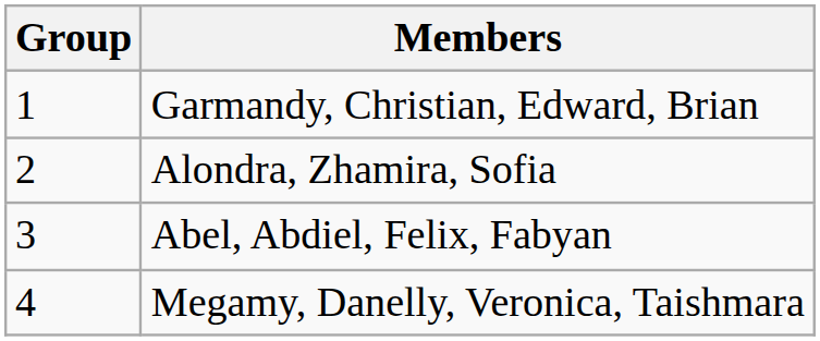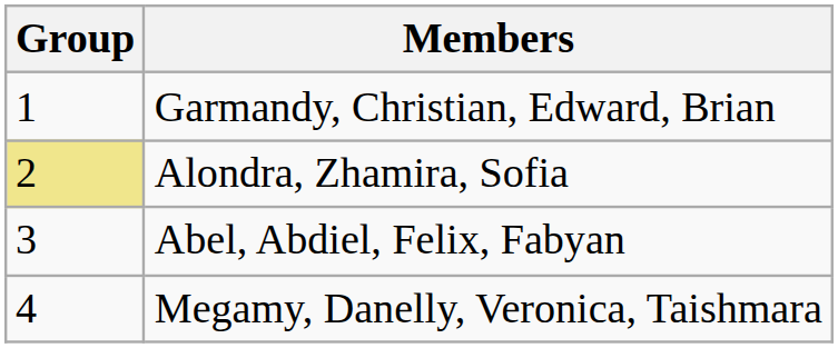Alondra, Zhamira, Sofia | Group: no background -> khaki background
